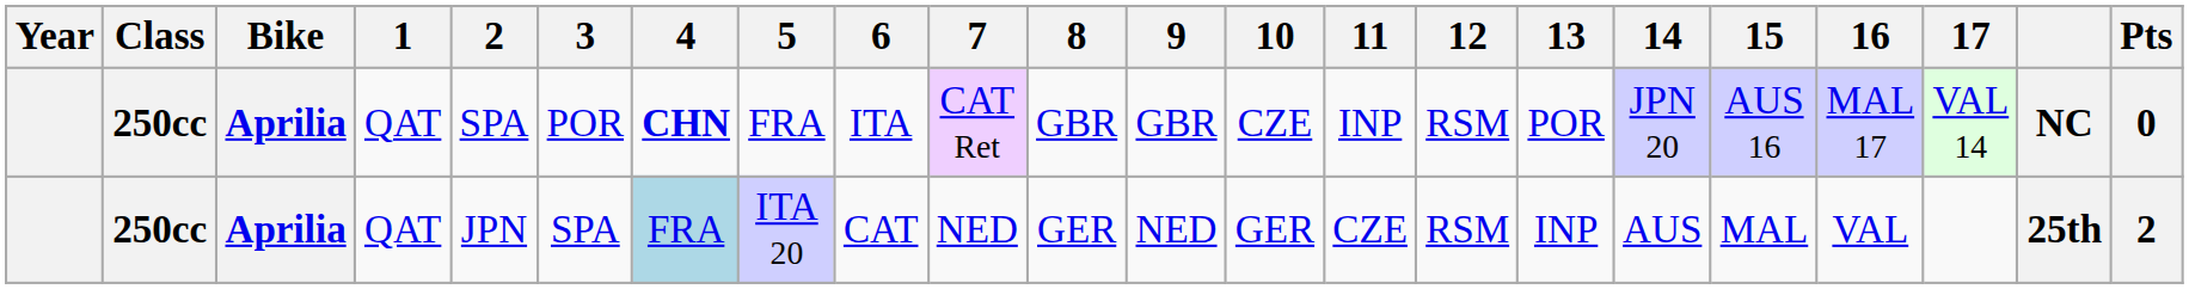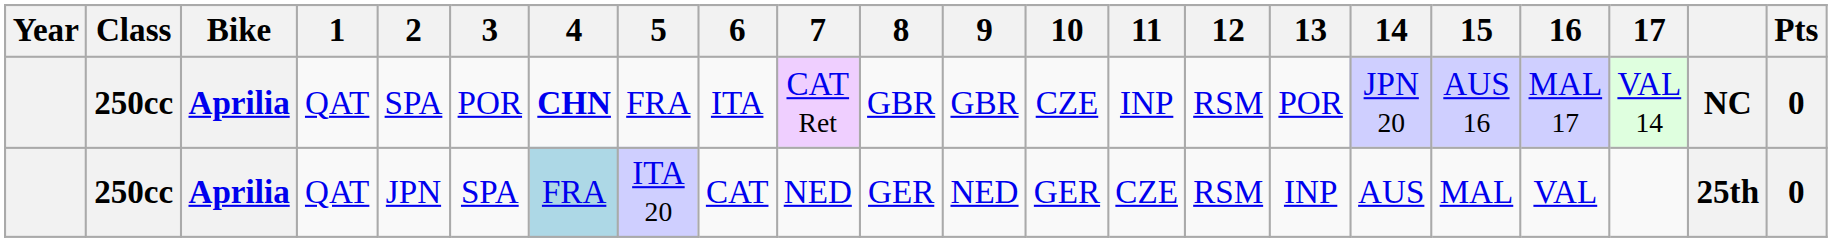row 3 | Pts: 2 -> 0
